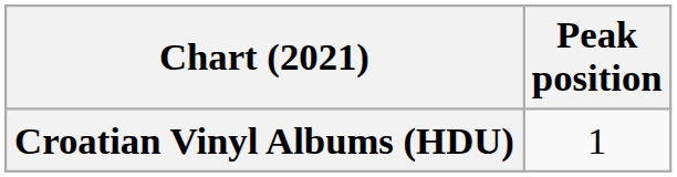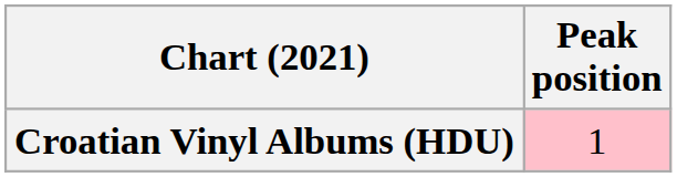Croatian Vinyl Albums (HDU) | Peak position: no background -> pink background
